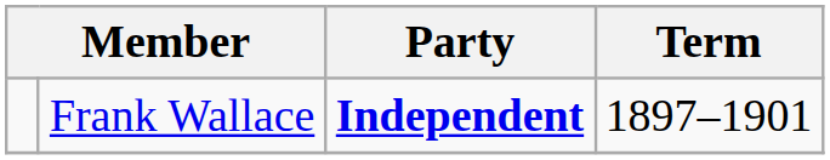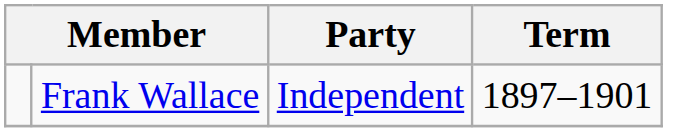Frank Wallace | Party: bold -> normal
